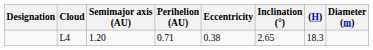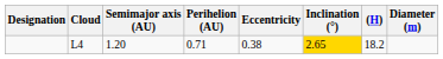row 2 | Inclination (°): no background -> gold background
row 2 | (H): 18.3 -> 18.2
